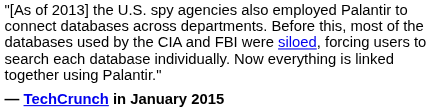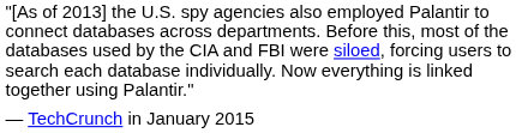row 2 | column 1: bold -> normal
